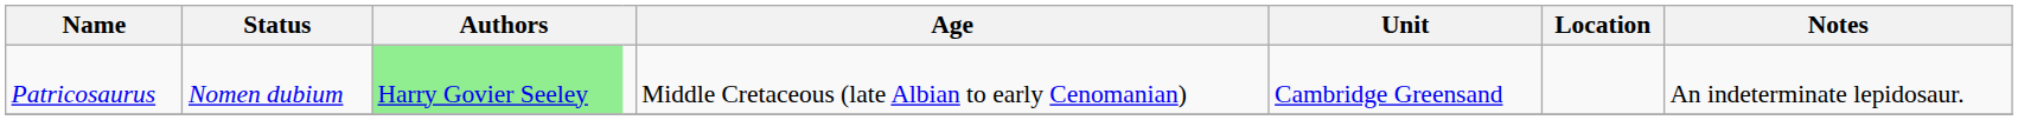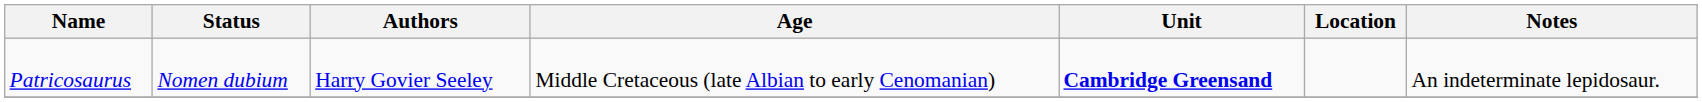Patricosaurus | column 3: lightgreen background -> no background
Patricosaurus | Unit: normal -> bold
